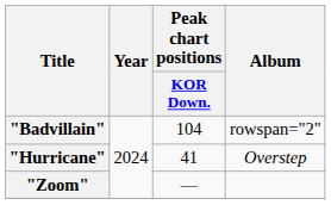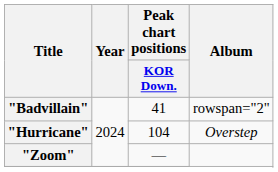"Badvillain" | Peak chart positions / KOR Down.: 104 -> 41
"Hurricane" | Peak chart positions / KOR Down.: 41 -> 104
